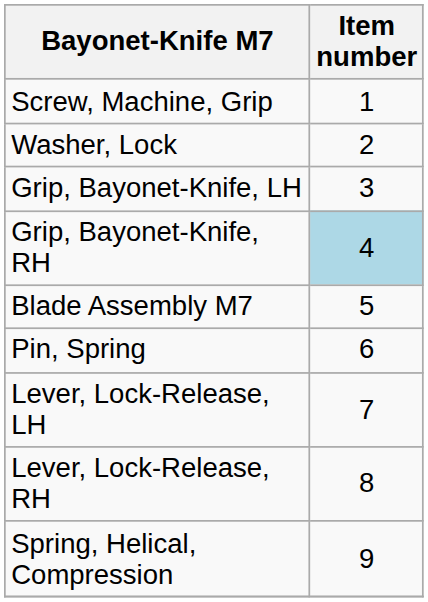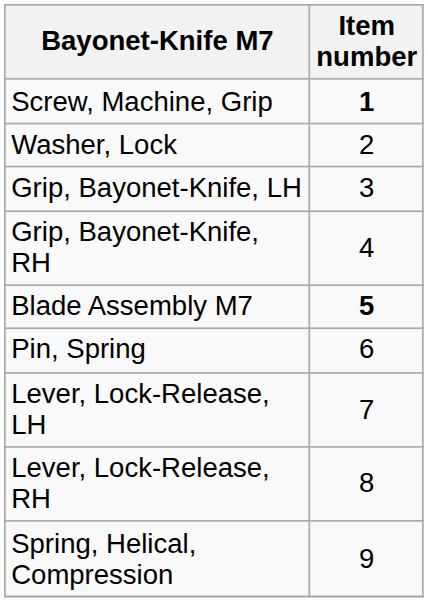Screw, Machine, Grip | Item number: normal -> bold
Grip, Bayonet-Knife, RH | Item number: lightblue background -> no background
Blade Assembly M7 | Item number: normal -> bold
